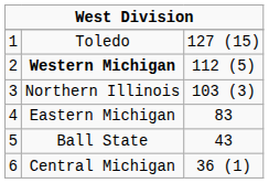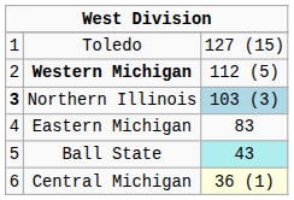Northern Illinois | column 1: normal -> bold
Northern Illinois | column 3: no background -> lightblue background
Ball State | column 3: no background -> paleturquoise background
Central Michigan | column 3: no background -> lightyellow background
